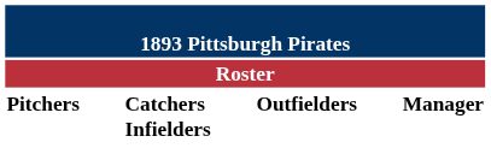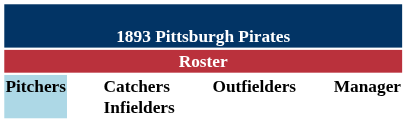Pitchers | column 1: no background -> lightblue background
